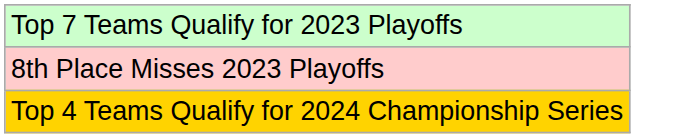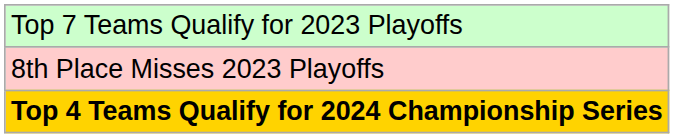row 3 | column 1: normal -> bold
